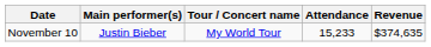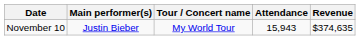November 10 | Attendance: 15,233 -> 15,943
